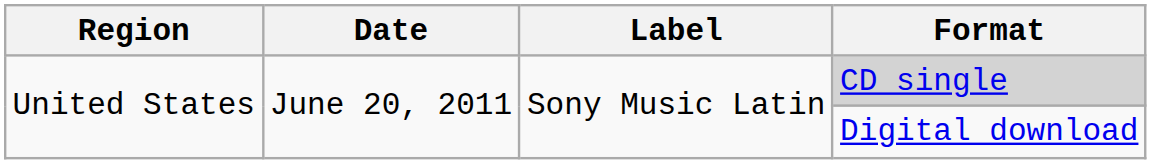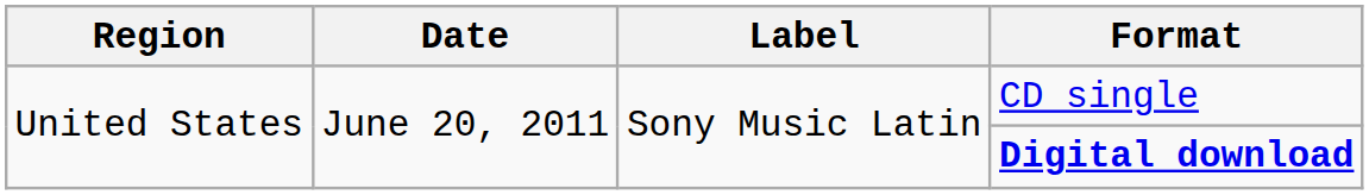CD single | Format: lightgrey background -> no background
Digital download | Format: normal -> bold
